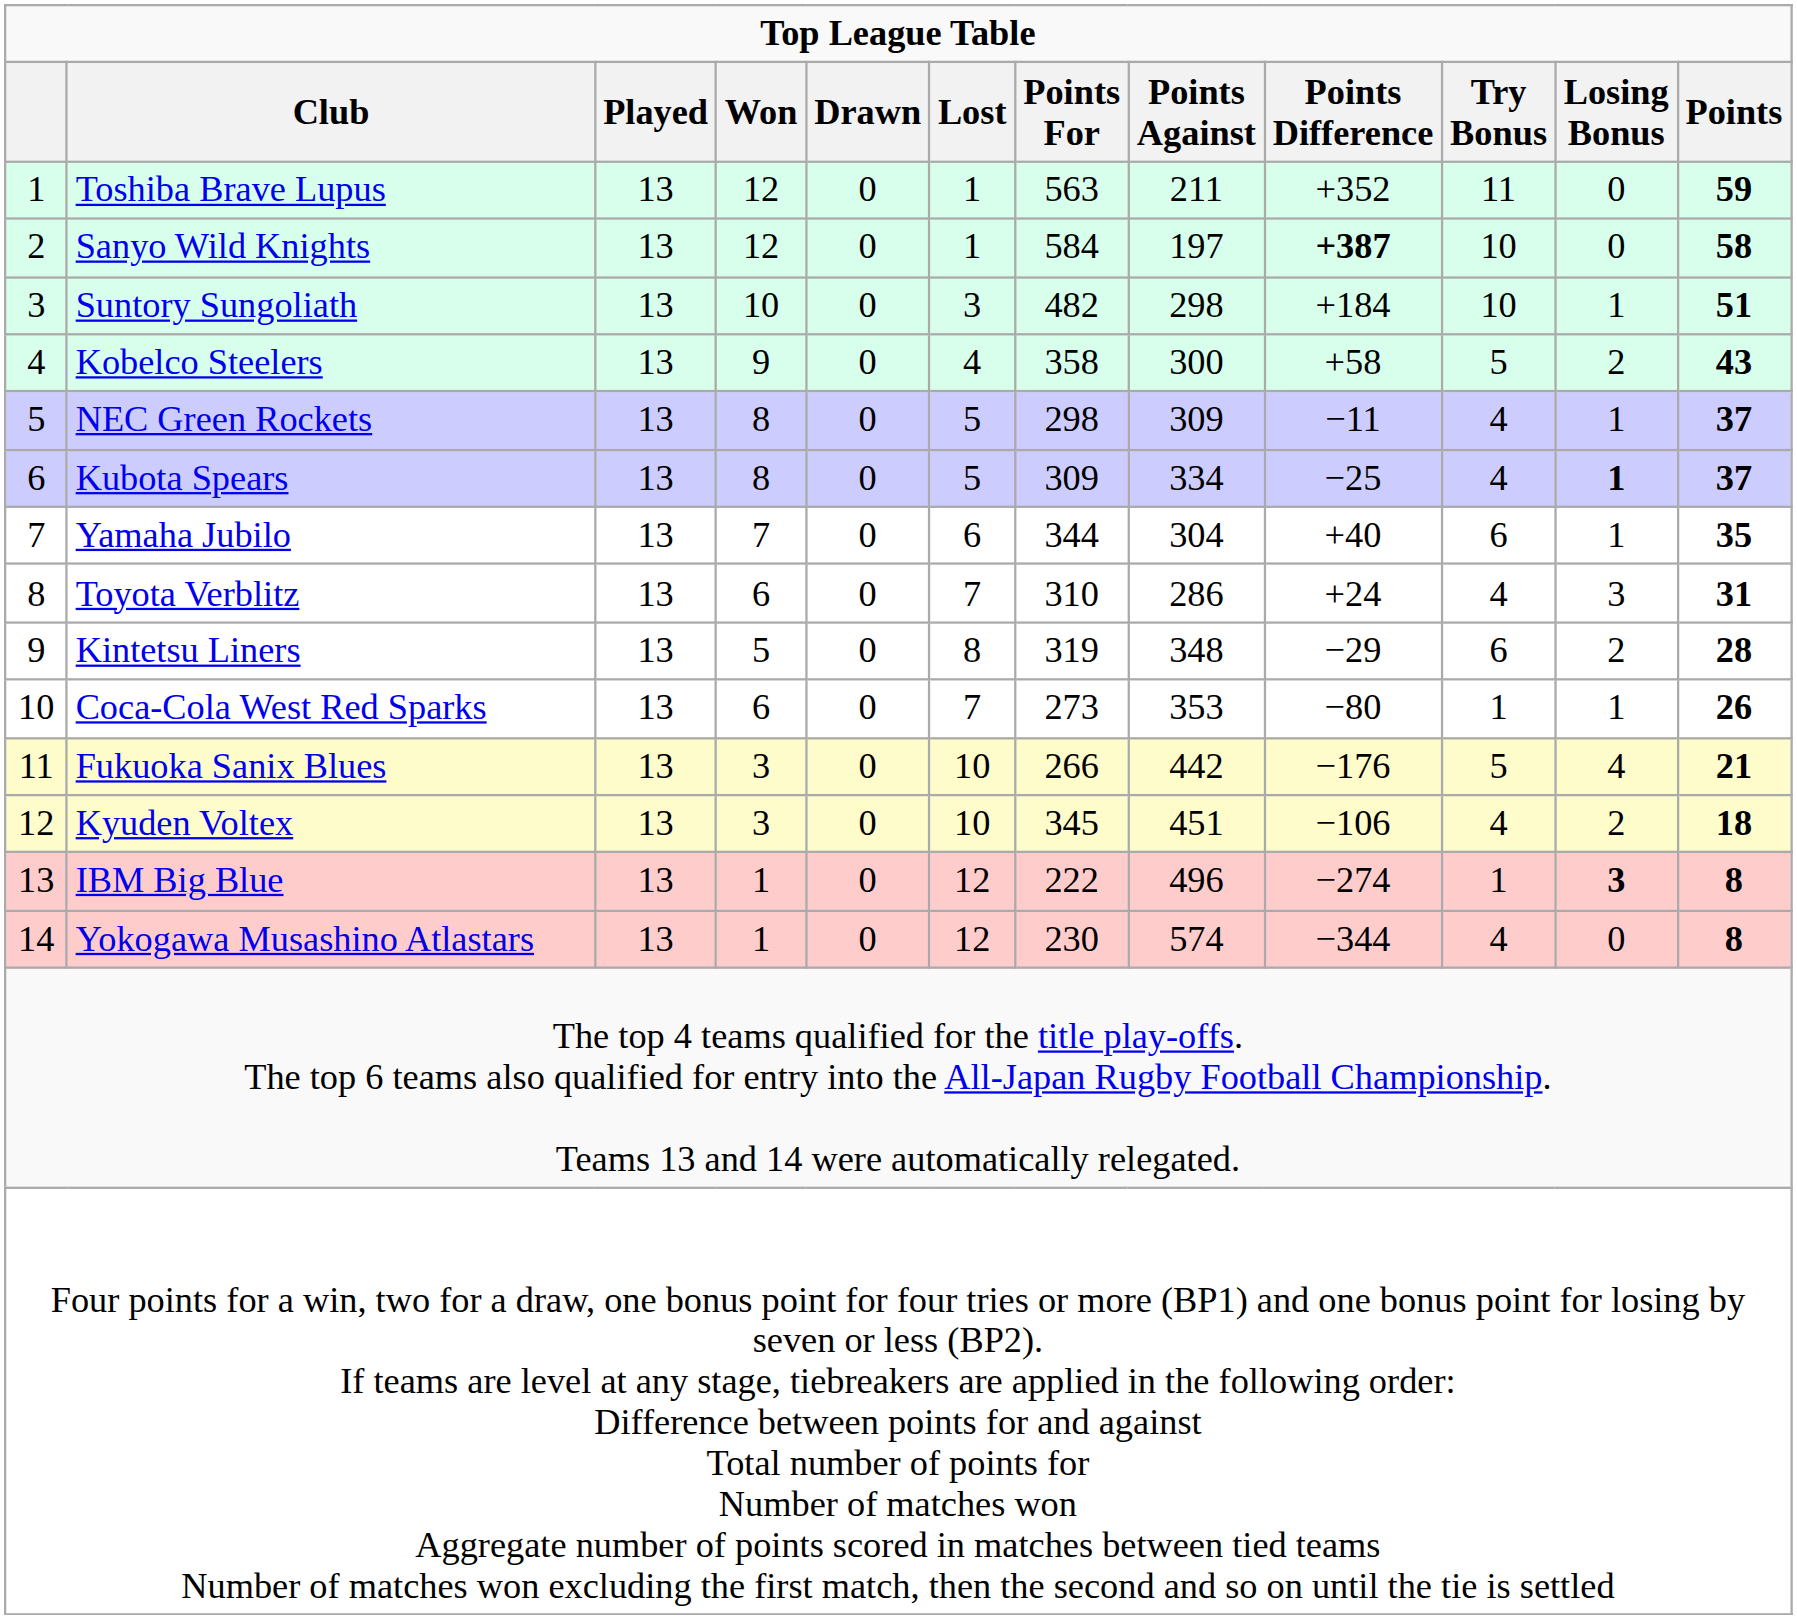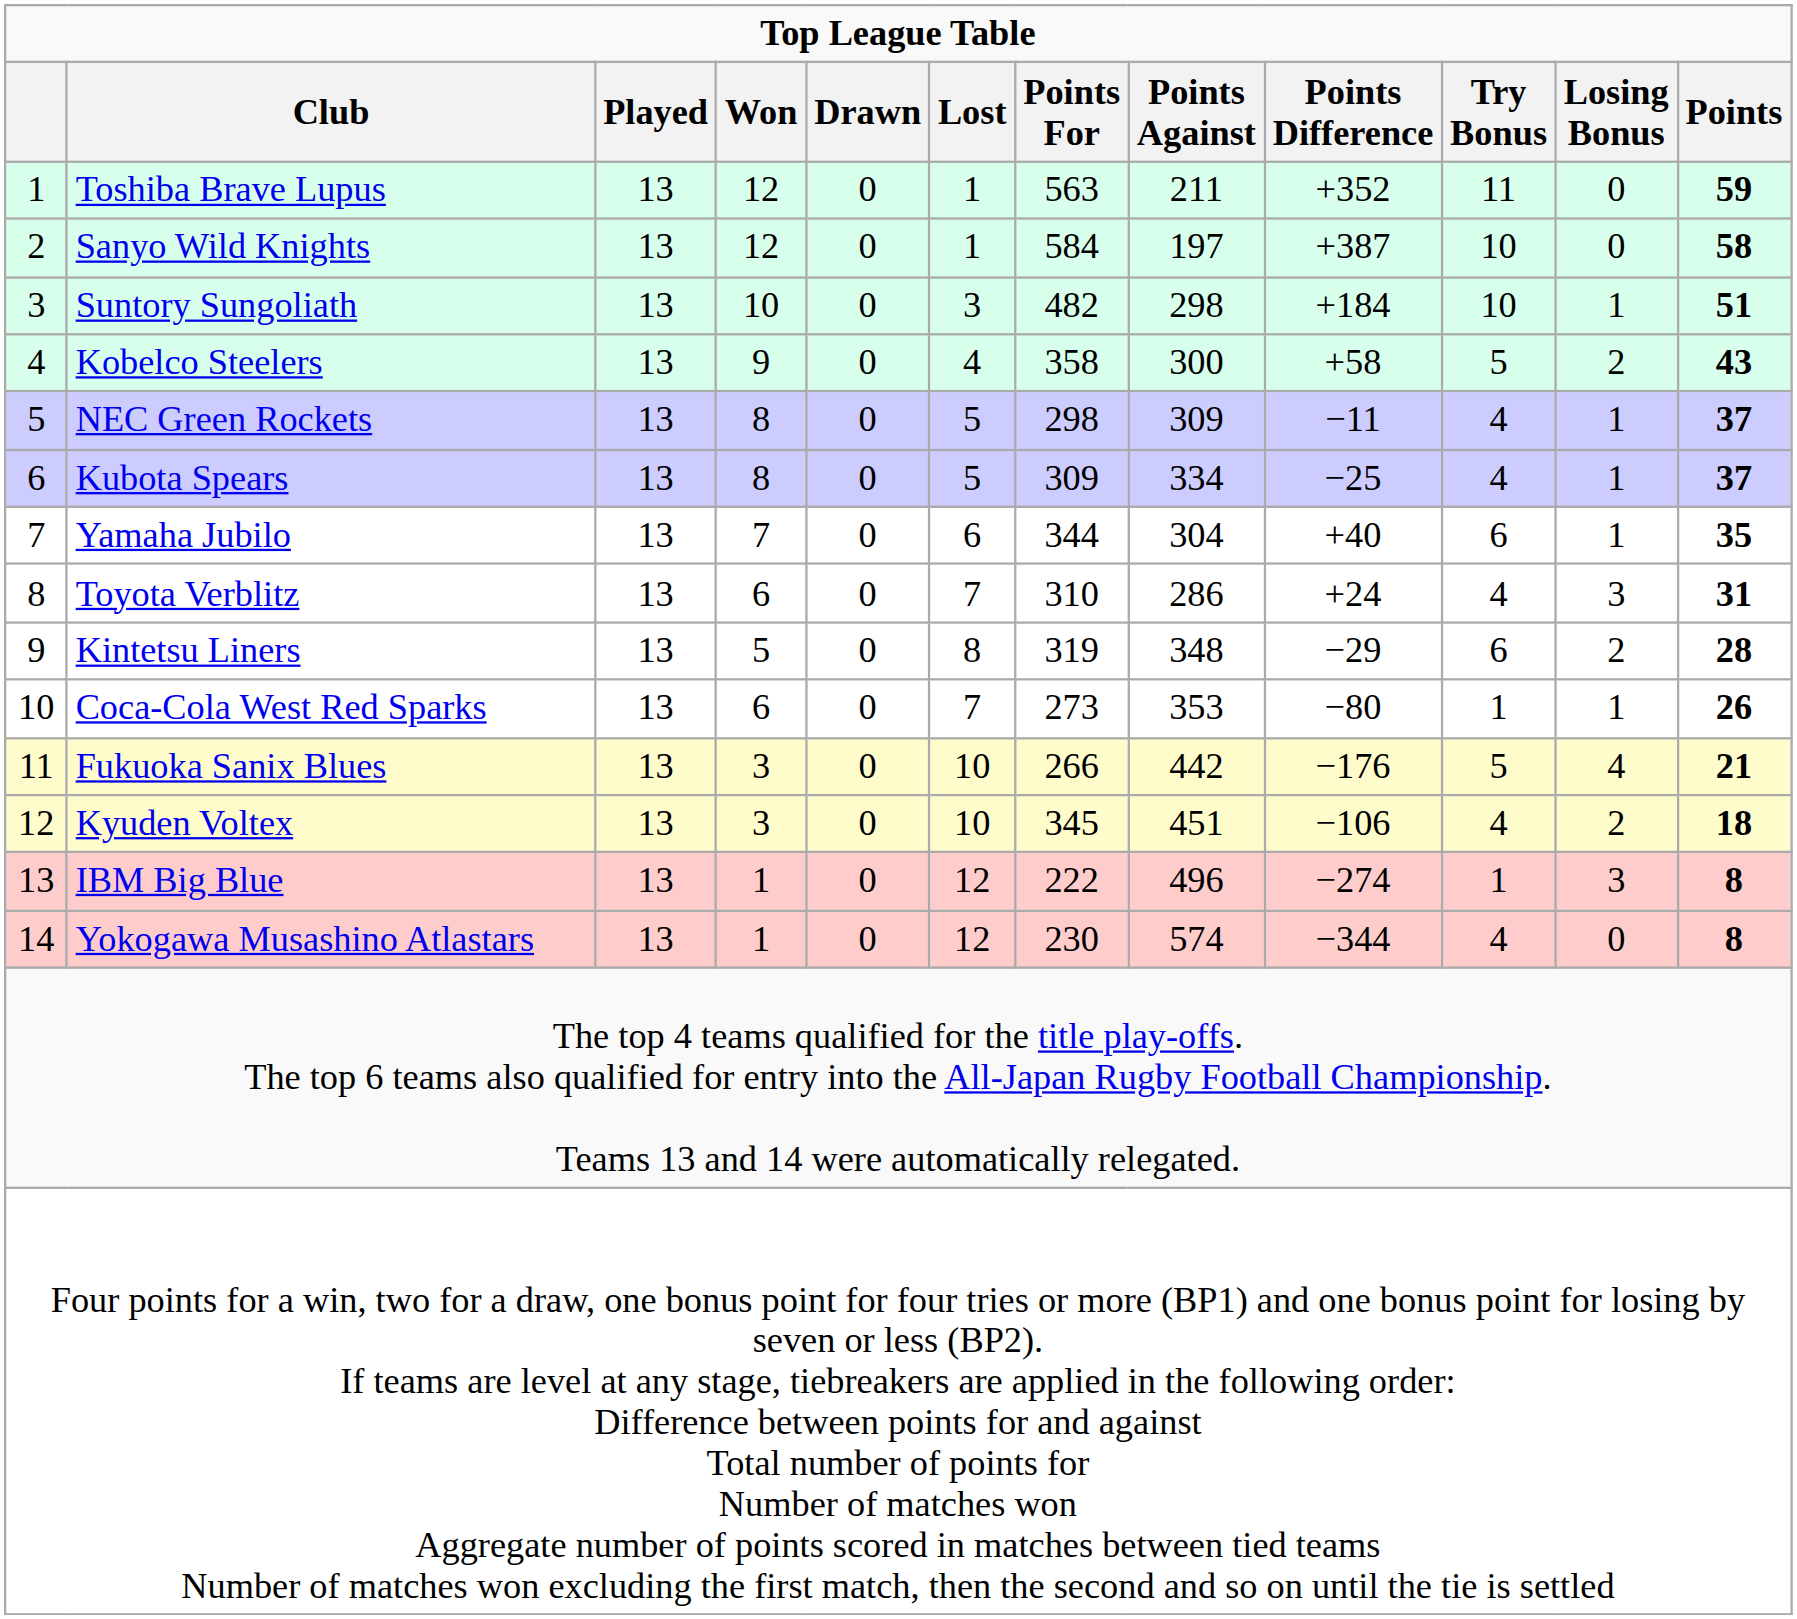Sanyo Wild Knights | Points Difference: bold -> normal
Kubota Spears | Losing Bonus: bold -> normal
IBM Big Blue | Losing Bonus: bold -> normal
